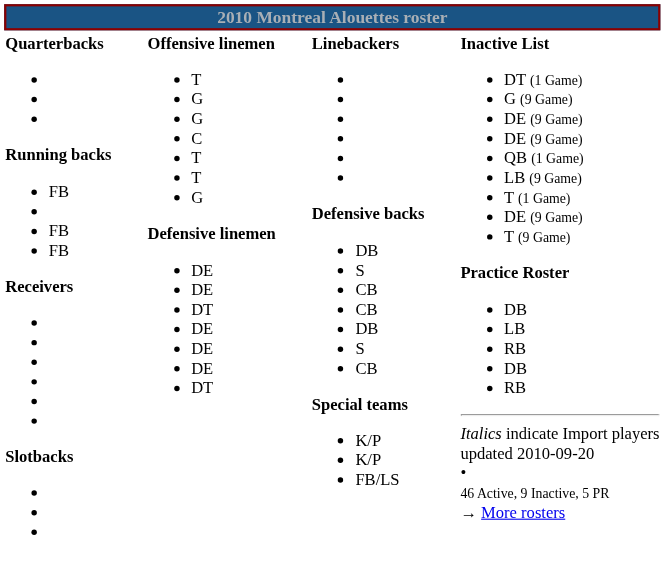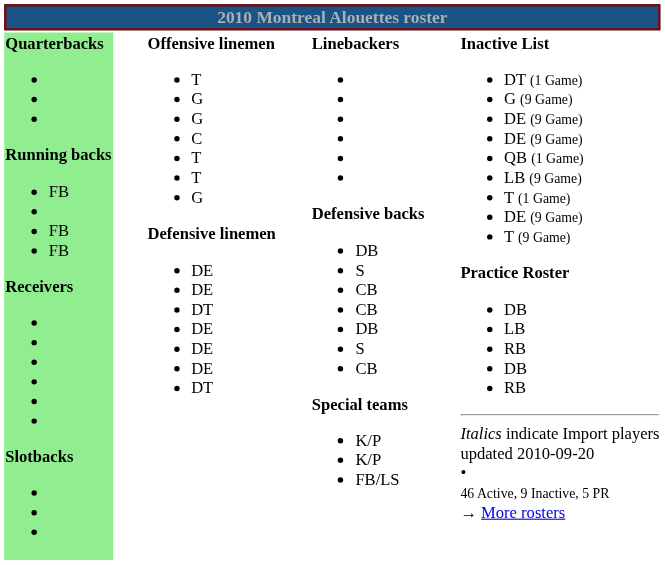Quarterbacks Running backs FB FB FB Receivers Slotbacks | column 1: no background -> lightgreen background
